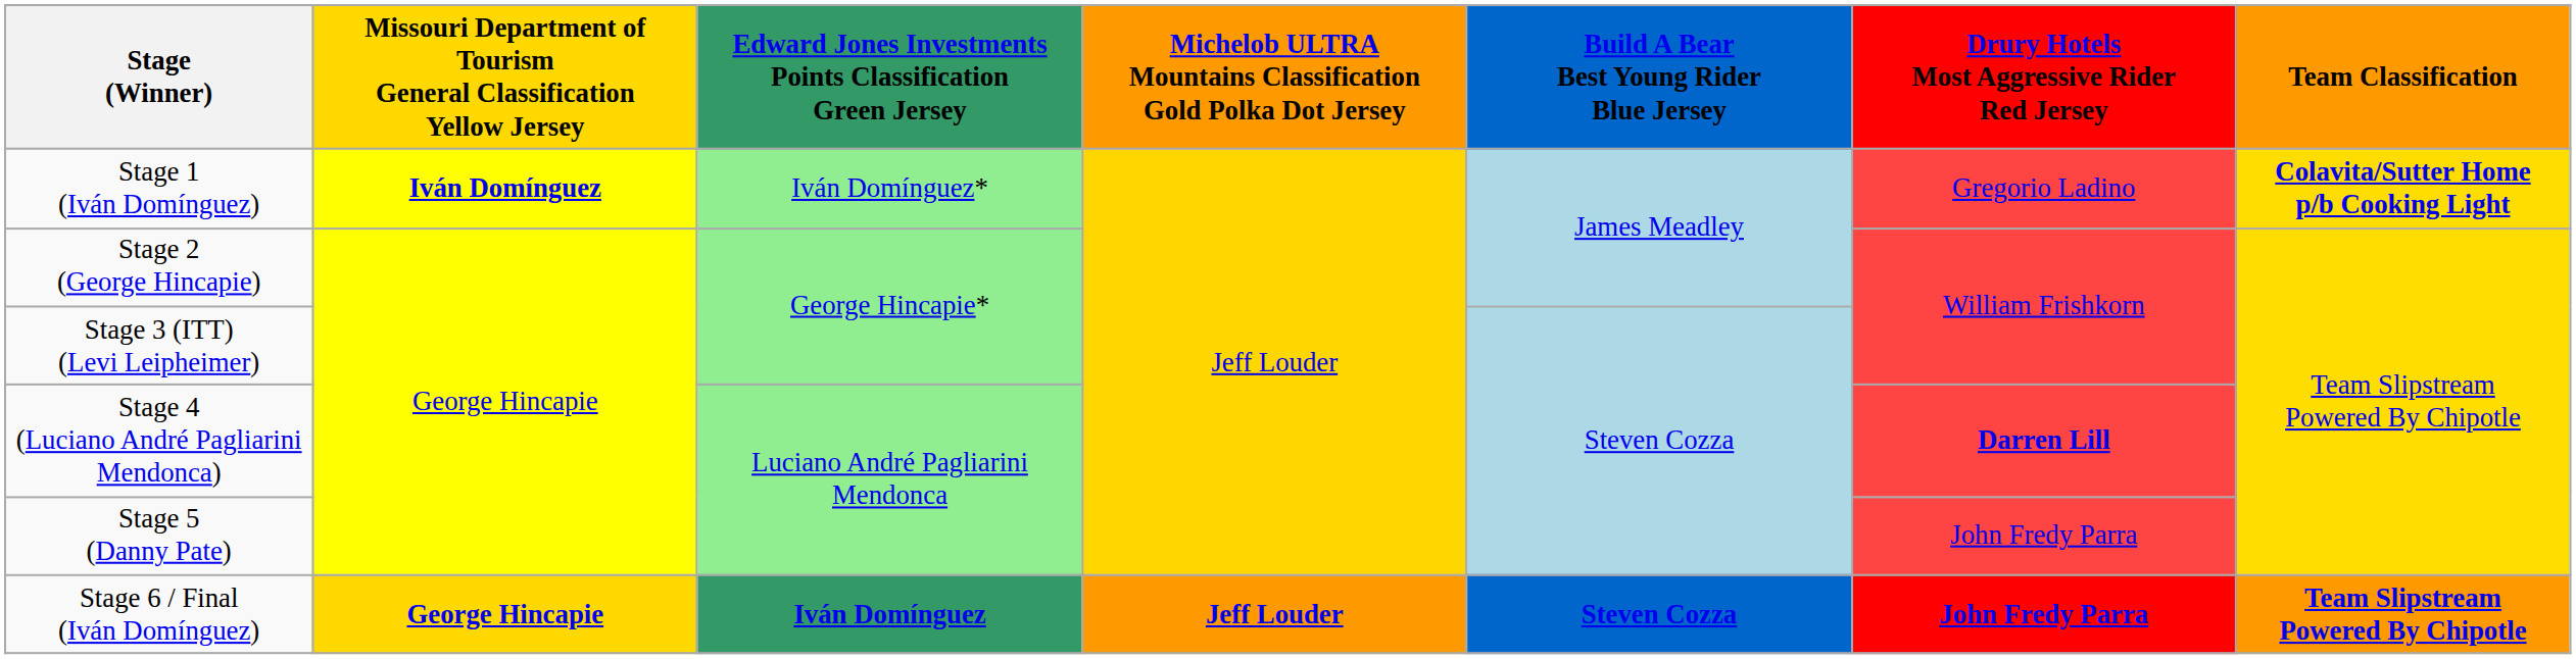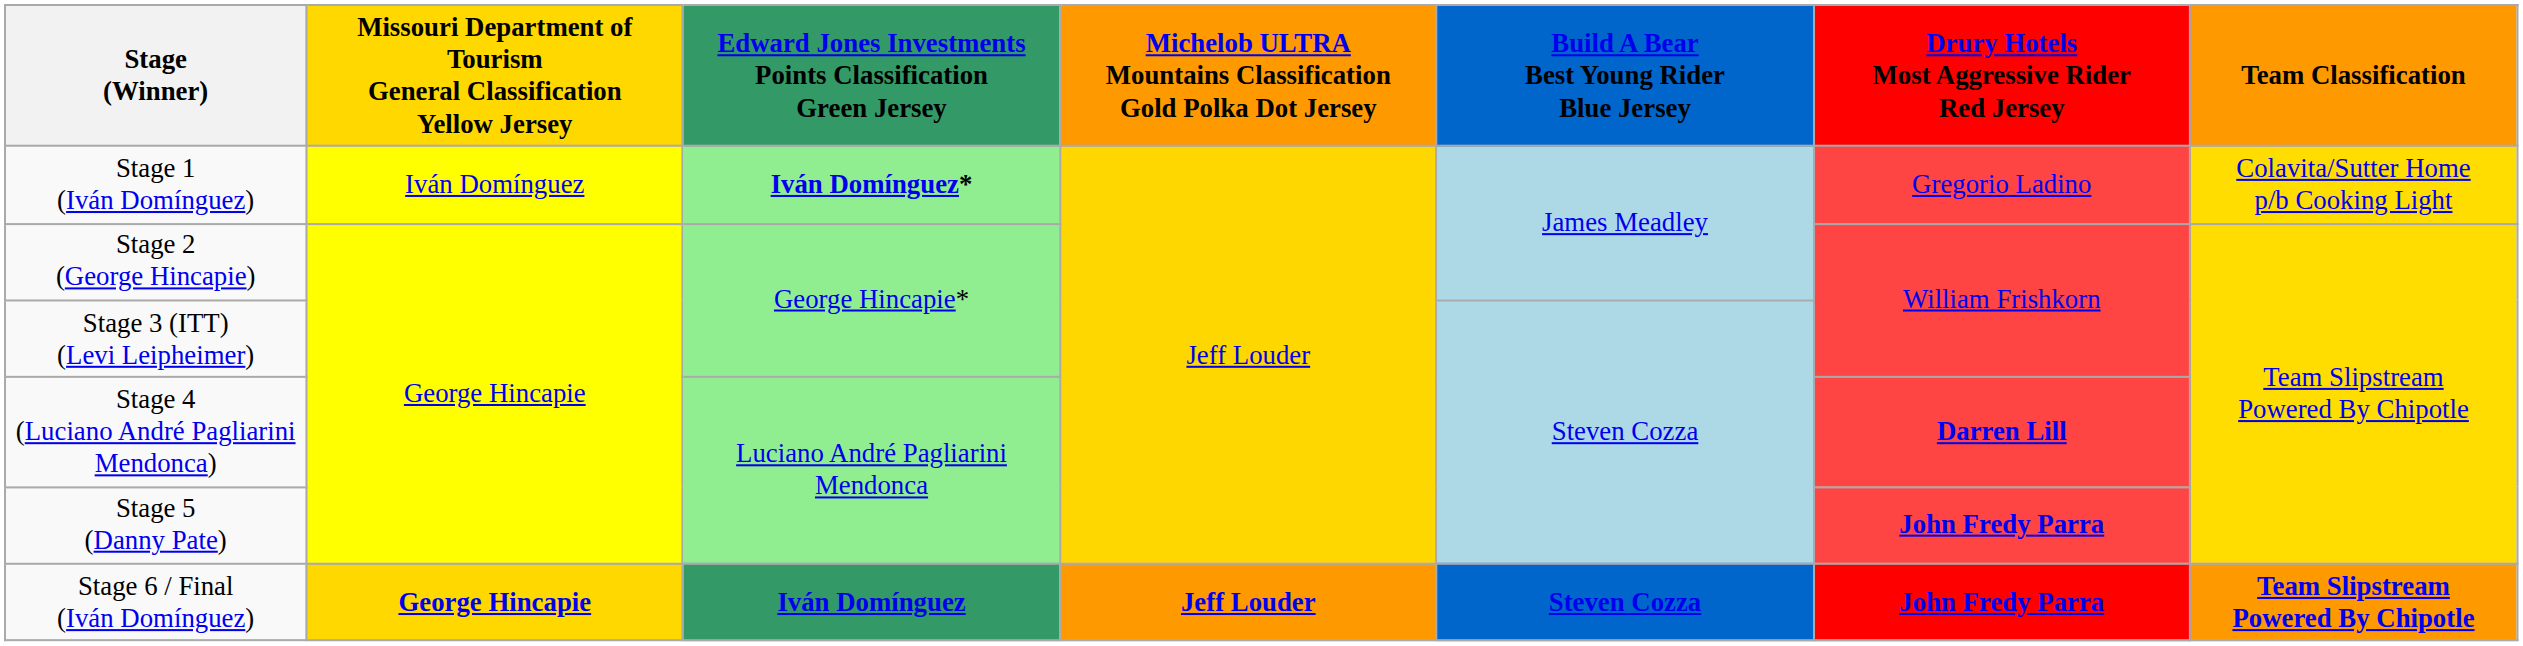Stage 1 (Iván Domínguez) | column 2: bold -> normal
Stage 1 (Iván Domínguez) | Edward Jones Investments Points Classification Green Jersey: normal -> bold
Stage 1 (Iván Domínguez) | Team Classification: bold -> normal
Stage 5 (Danny Pate) | Drury Hotels Most Aggressive Rider Red Jersey: normal -> bold
